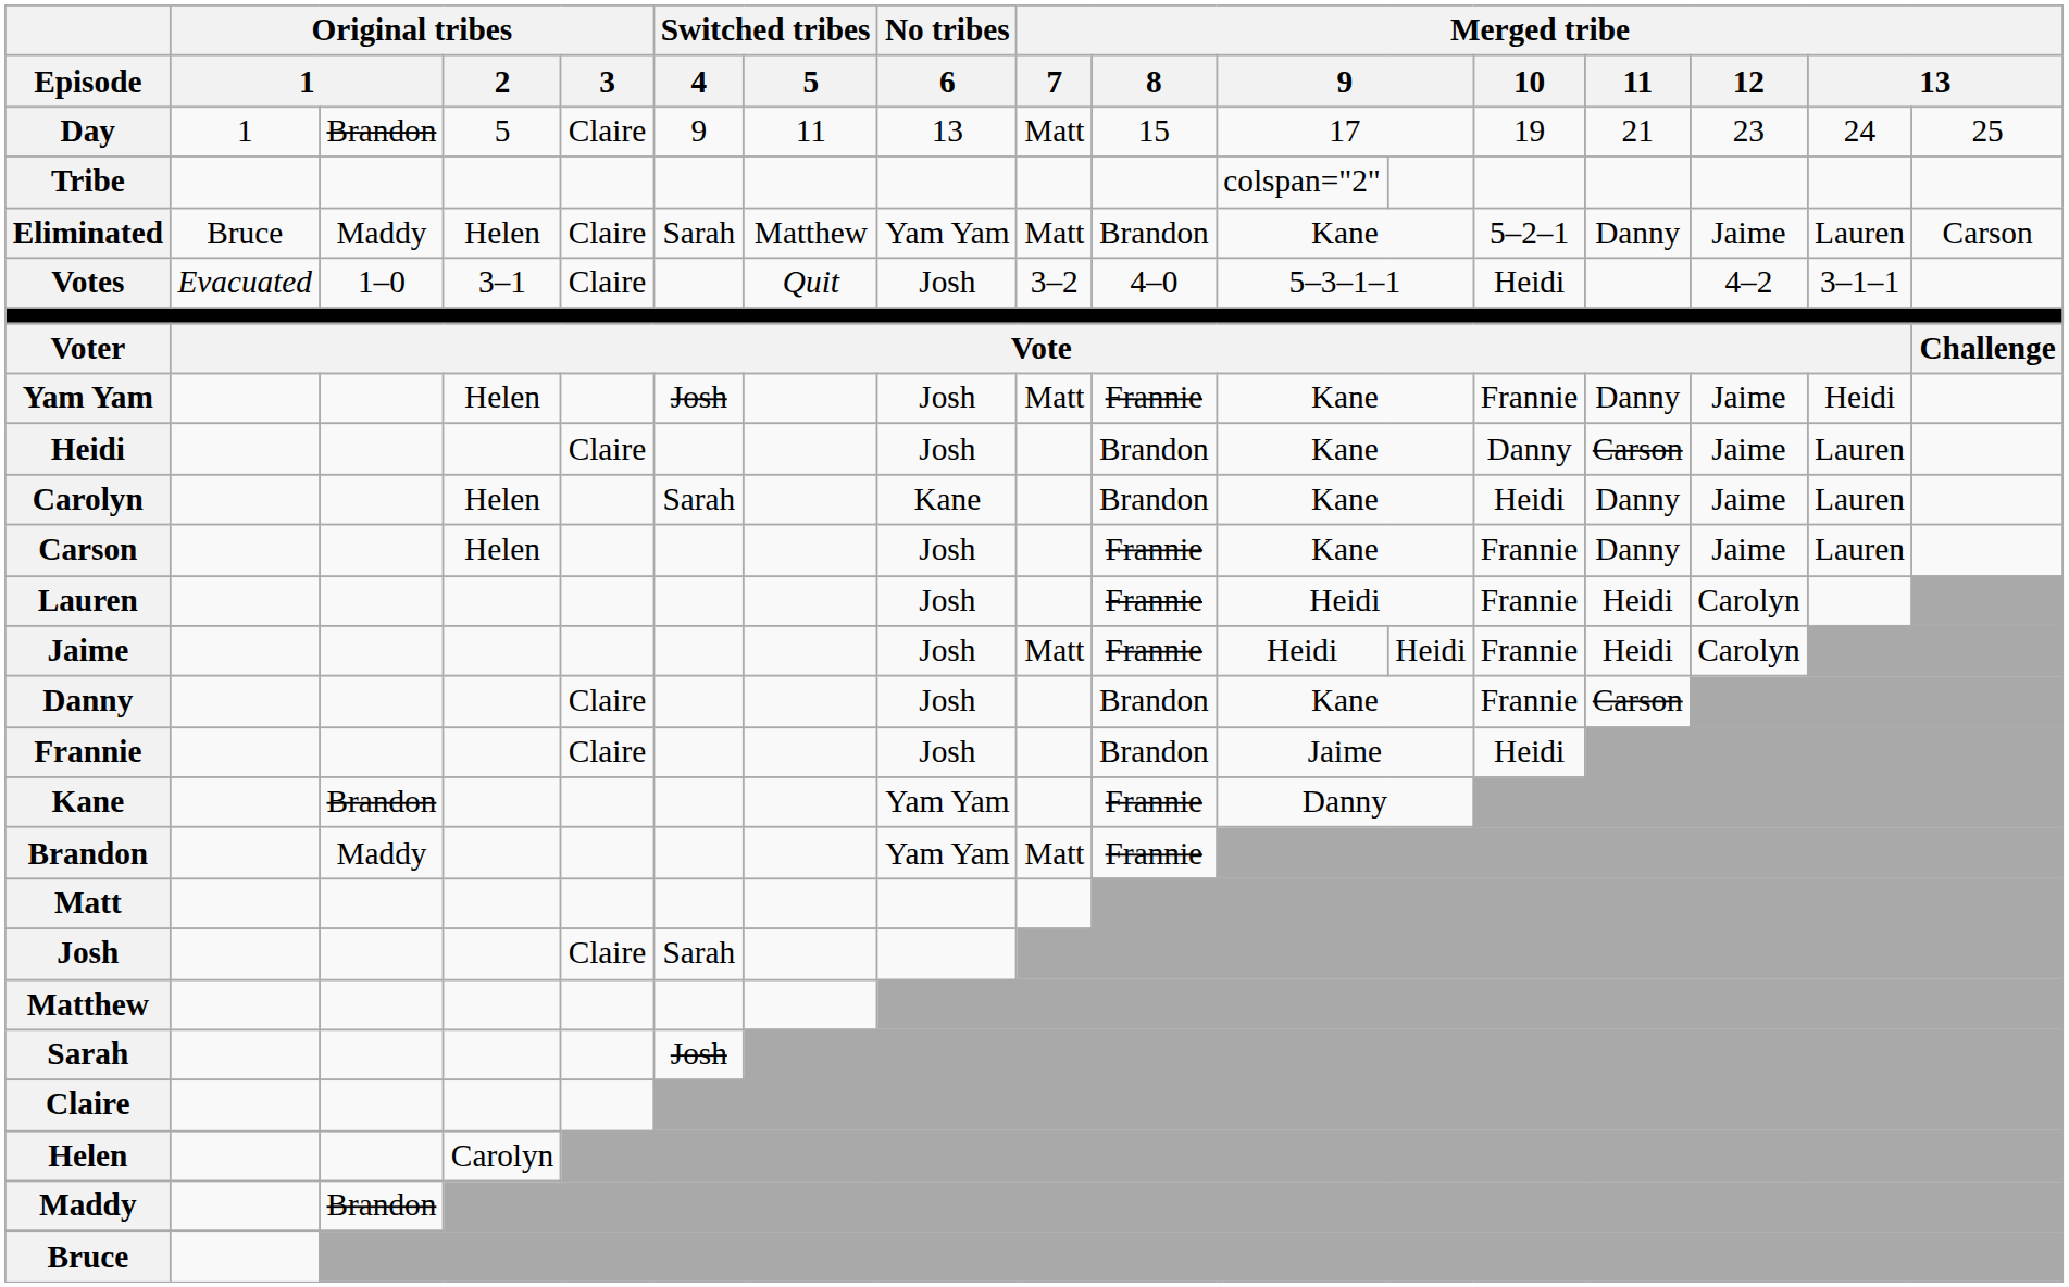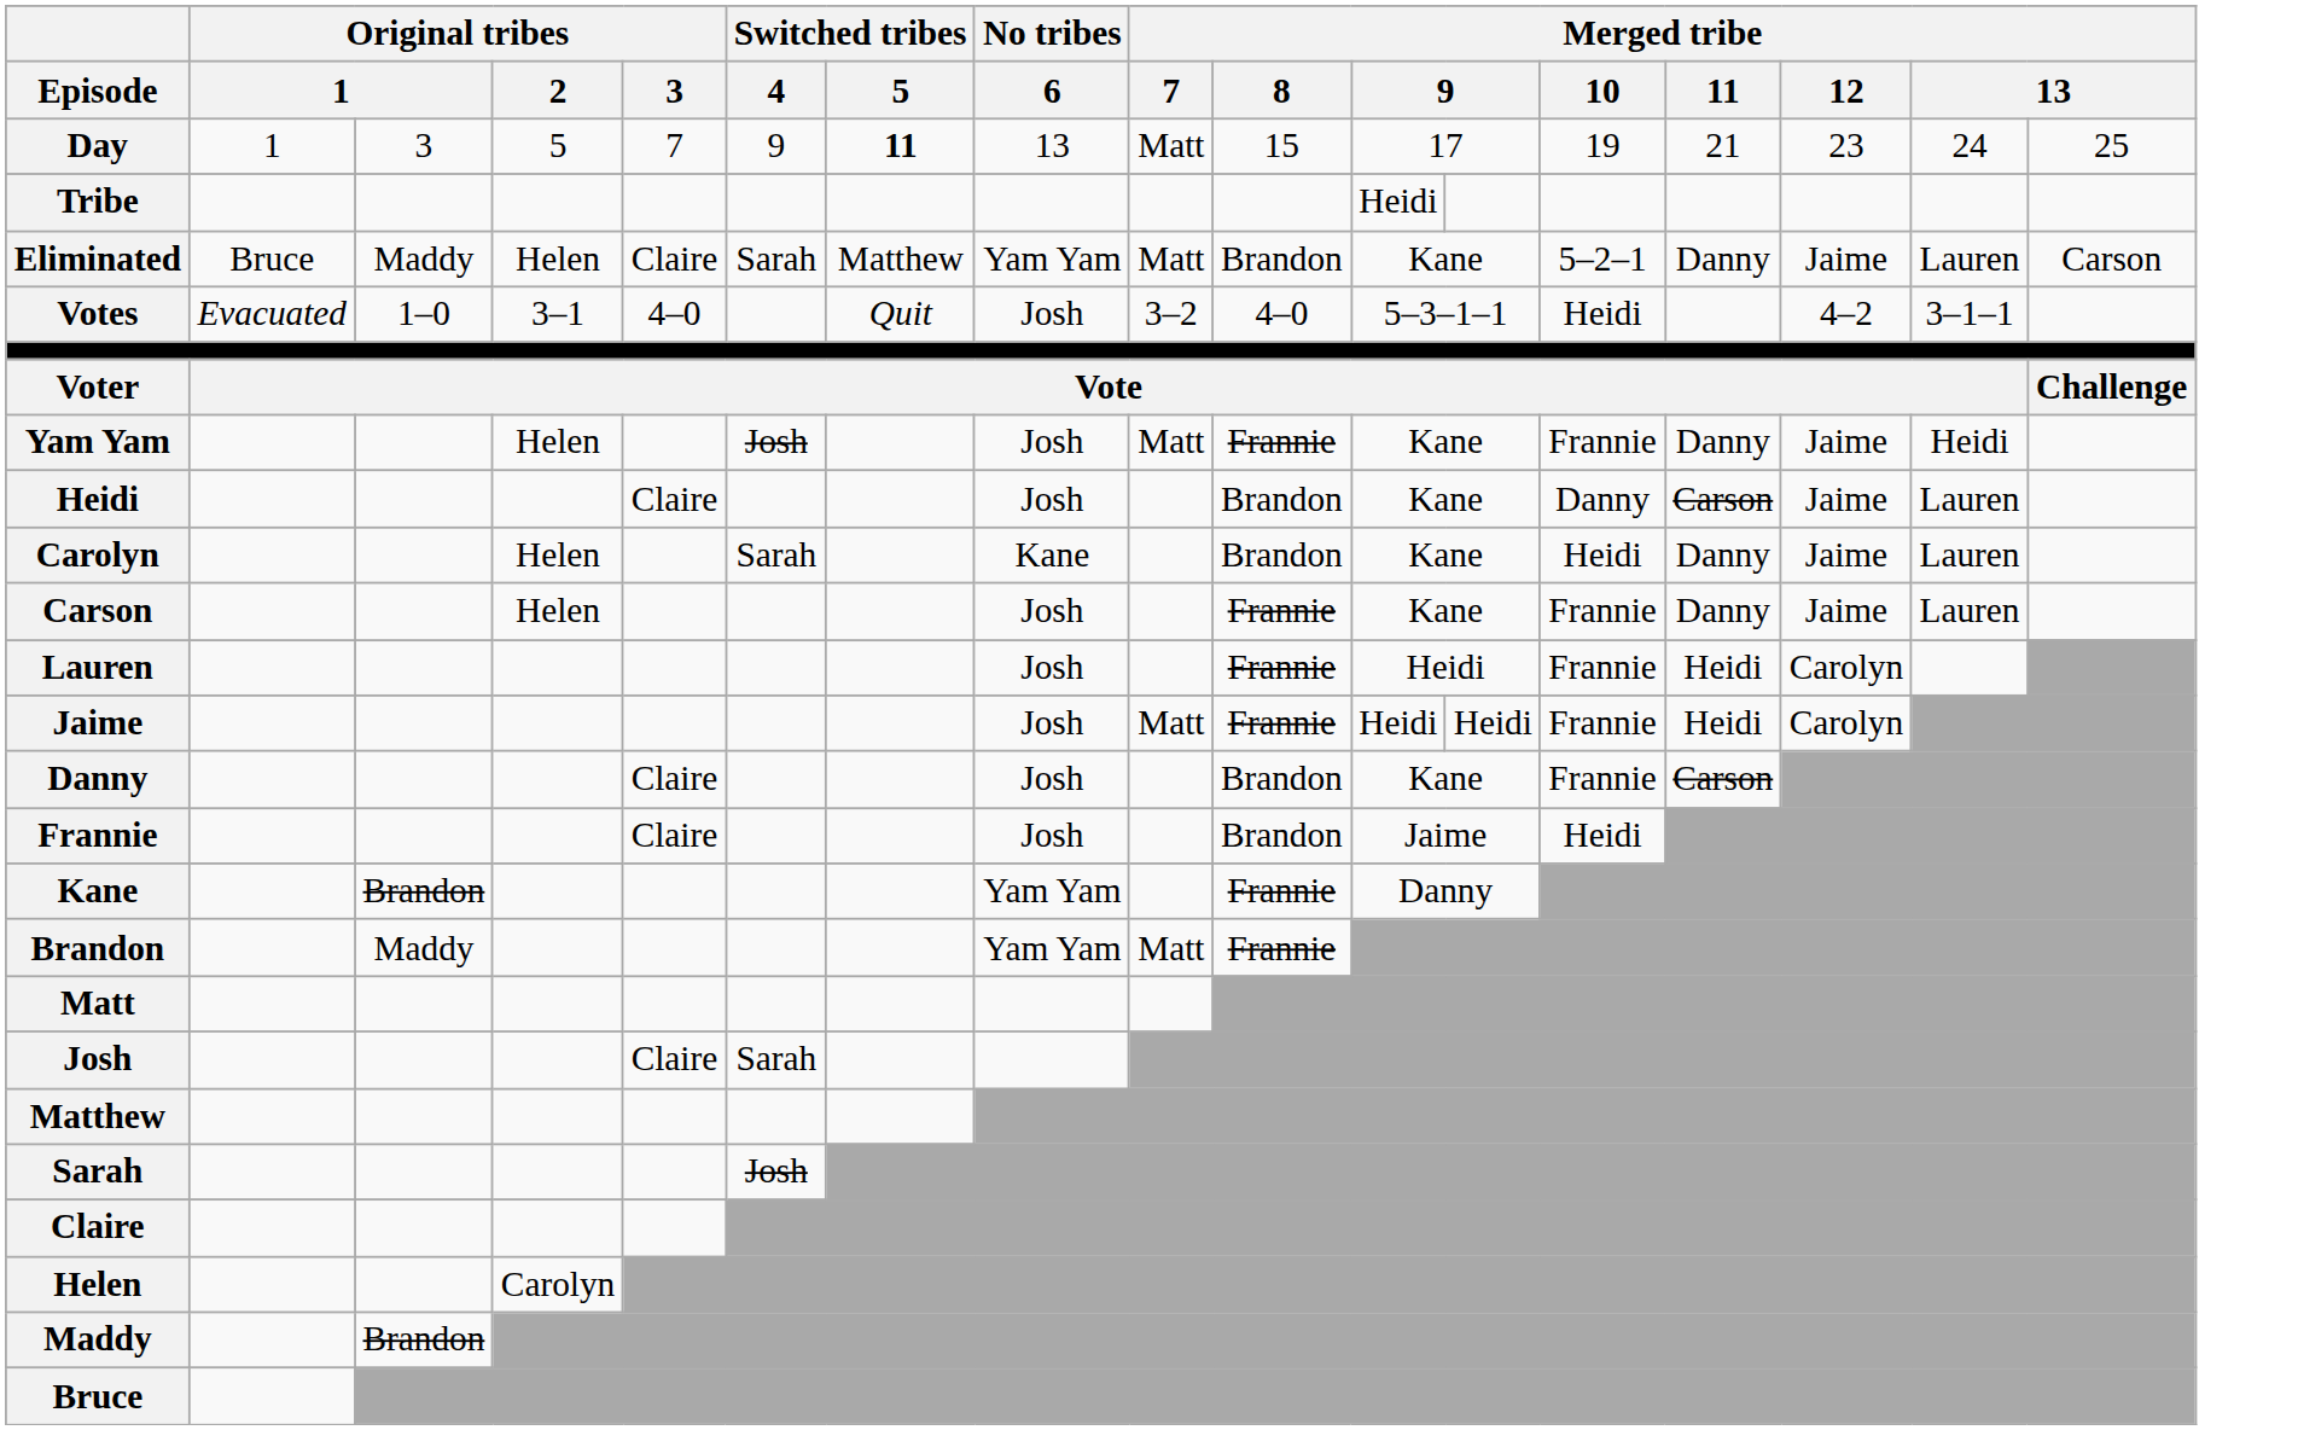Day | column 3: Brandon -> 3
Day | Original tribes / 3: Claire -> 7
Day | Switched tribes / 5: normal -> bold
Tribe | column 11: colspan="2" -> Heidi
Votes | Original tribes / 3: Claire -> 4–0
